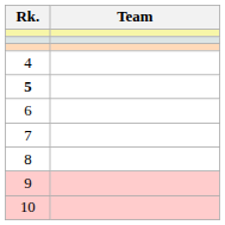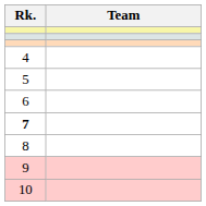row 6 | Rk.: bold -> normal
row 8 | Rk.: normal -> bold
